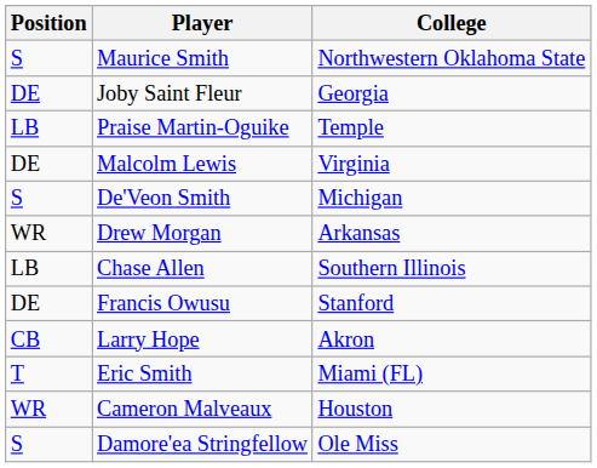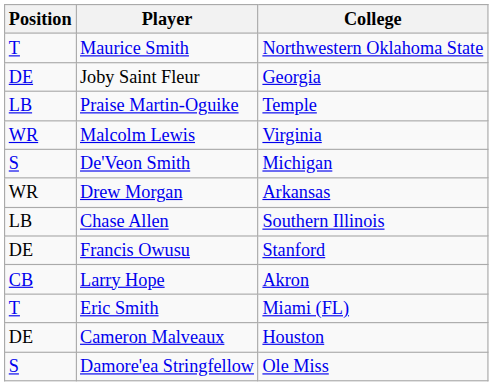Maurice Smith | Position: S -> T
Malcolm Lewis | Position: DE -> WR
Cameron Malveaux | Position: WR -> DE
